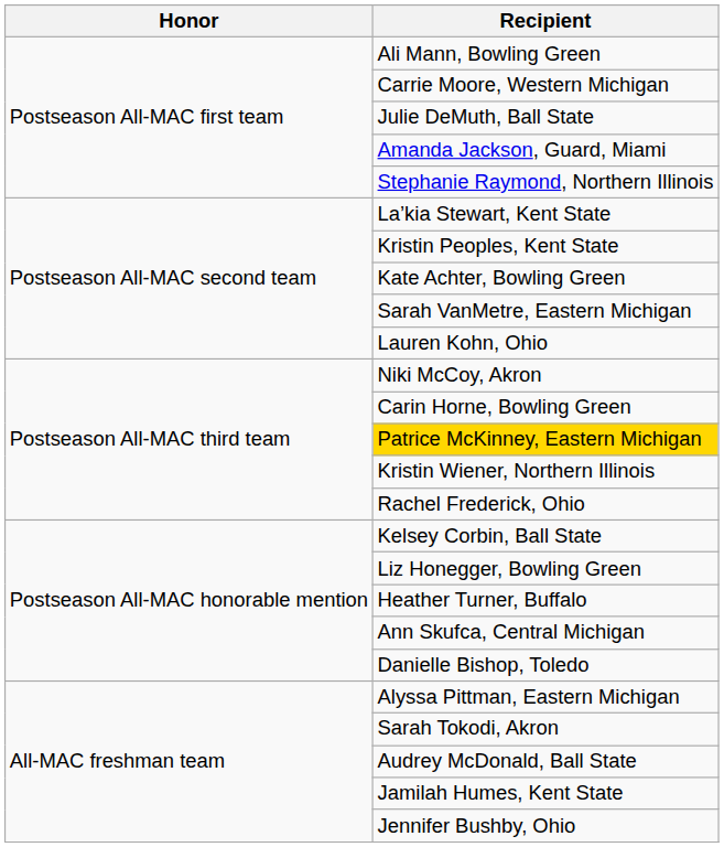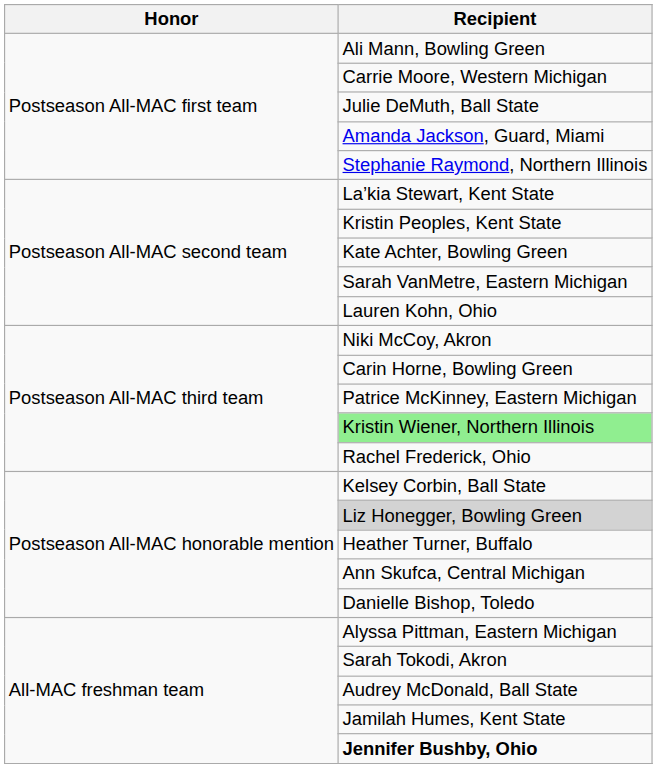row 14 | Recipient: gold background -> no background
row 15 | Recipient: no background -> lightgreen background
row 18 | Recipient: no background -> lightgrey background
row 26 | Recipient: normal -> bold
